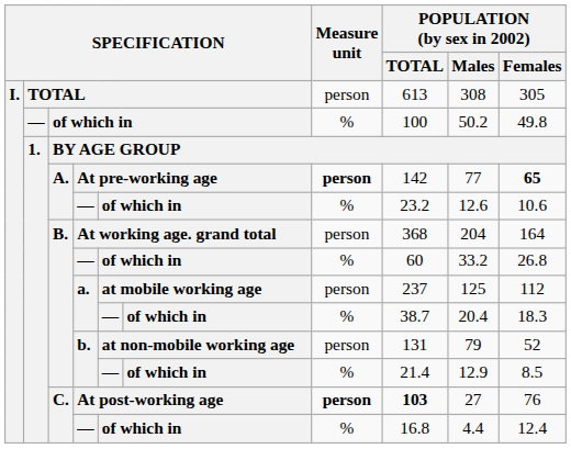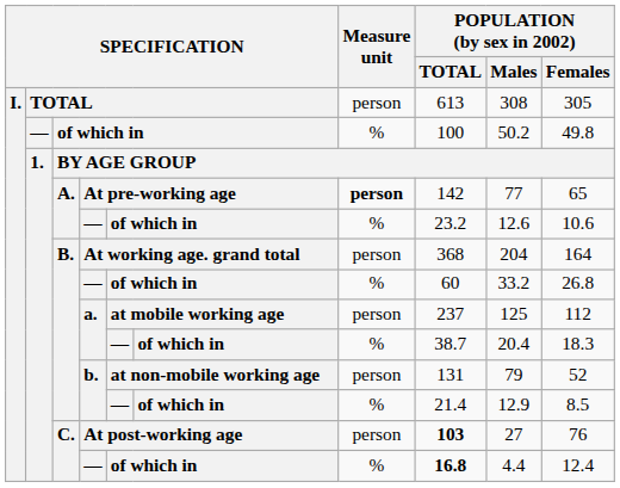At pre-working age | POPULATION (by sex in 2002) / Females: bold -> normal
At post-working age | Measure unit: bold -> normal
C. / — | POPULATION (by sex in 2002) / TOTAL: normal -> bold
